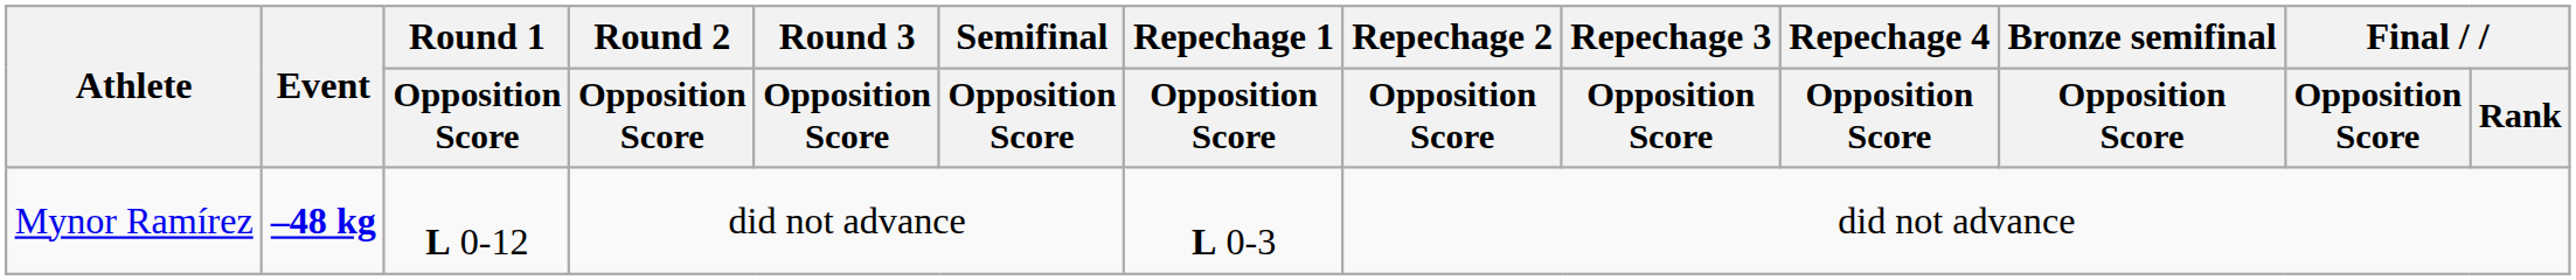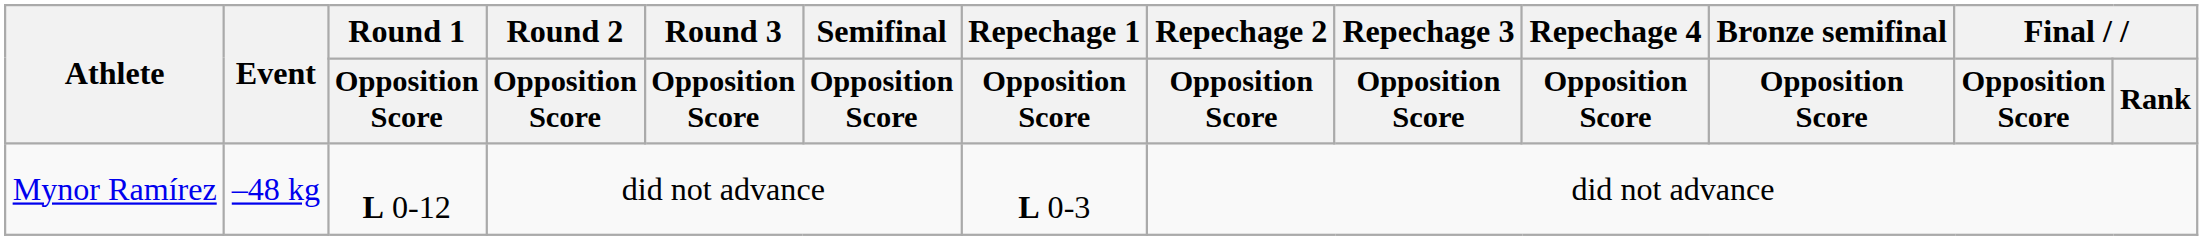Mynor Ramírez | Event: bold -> normal
